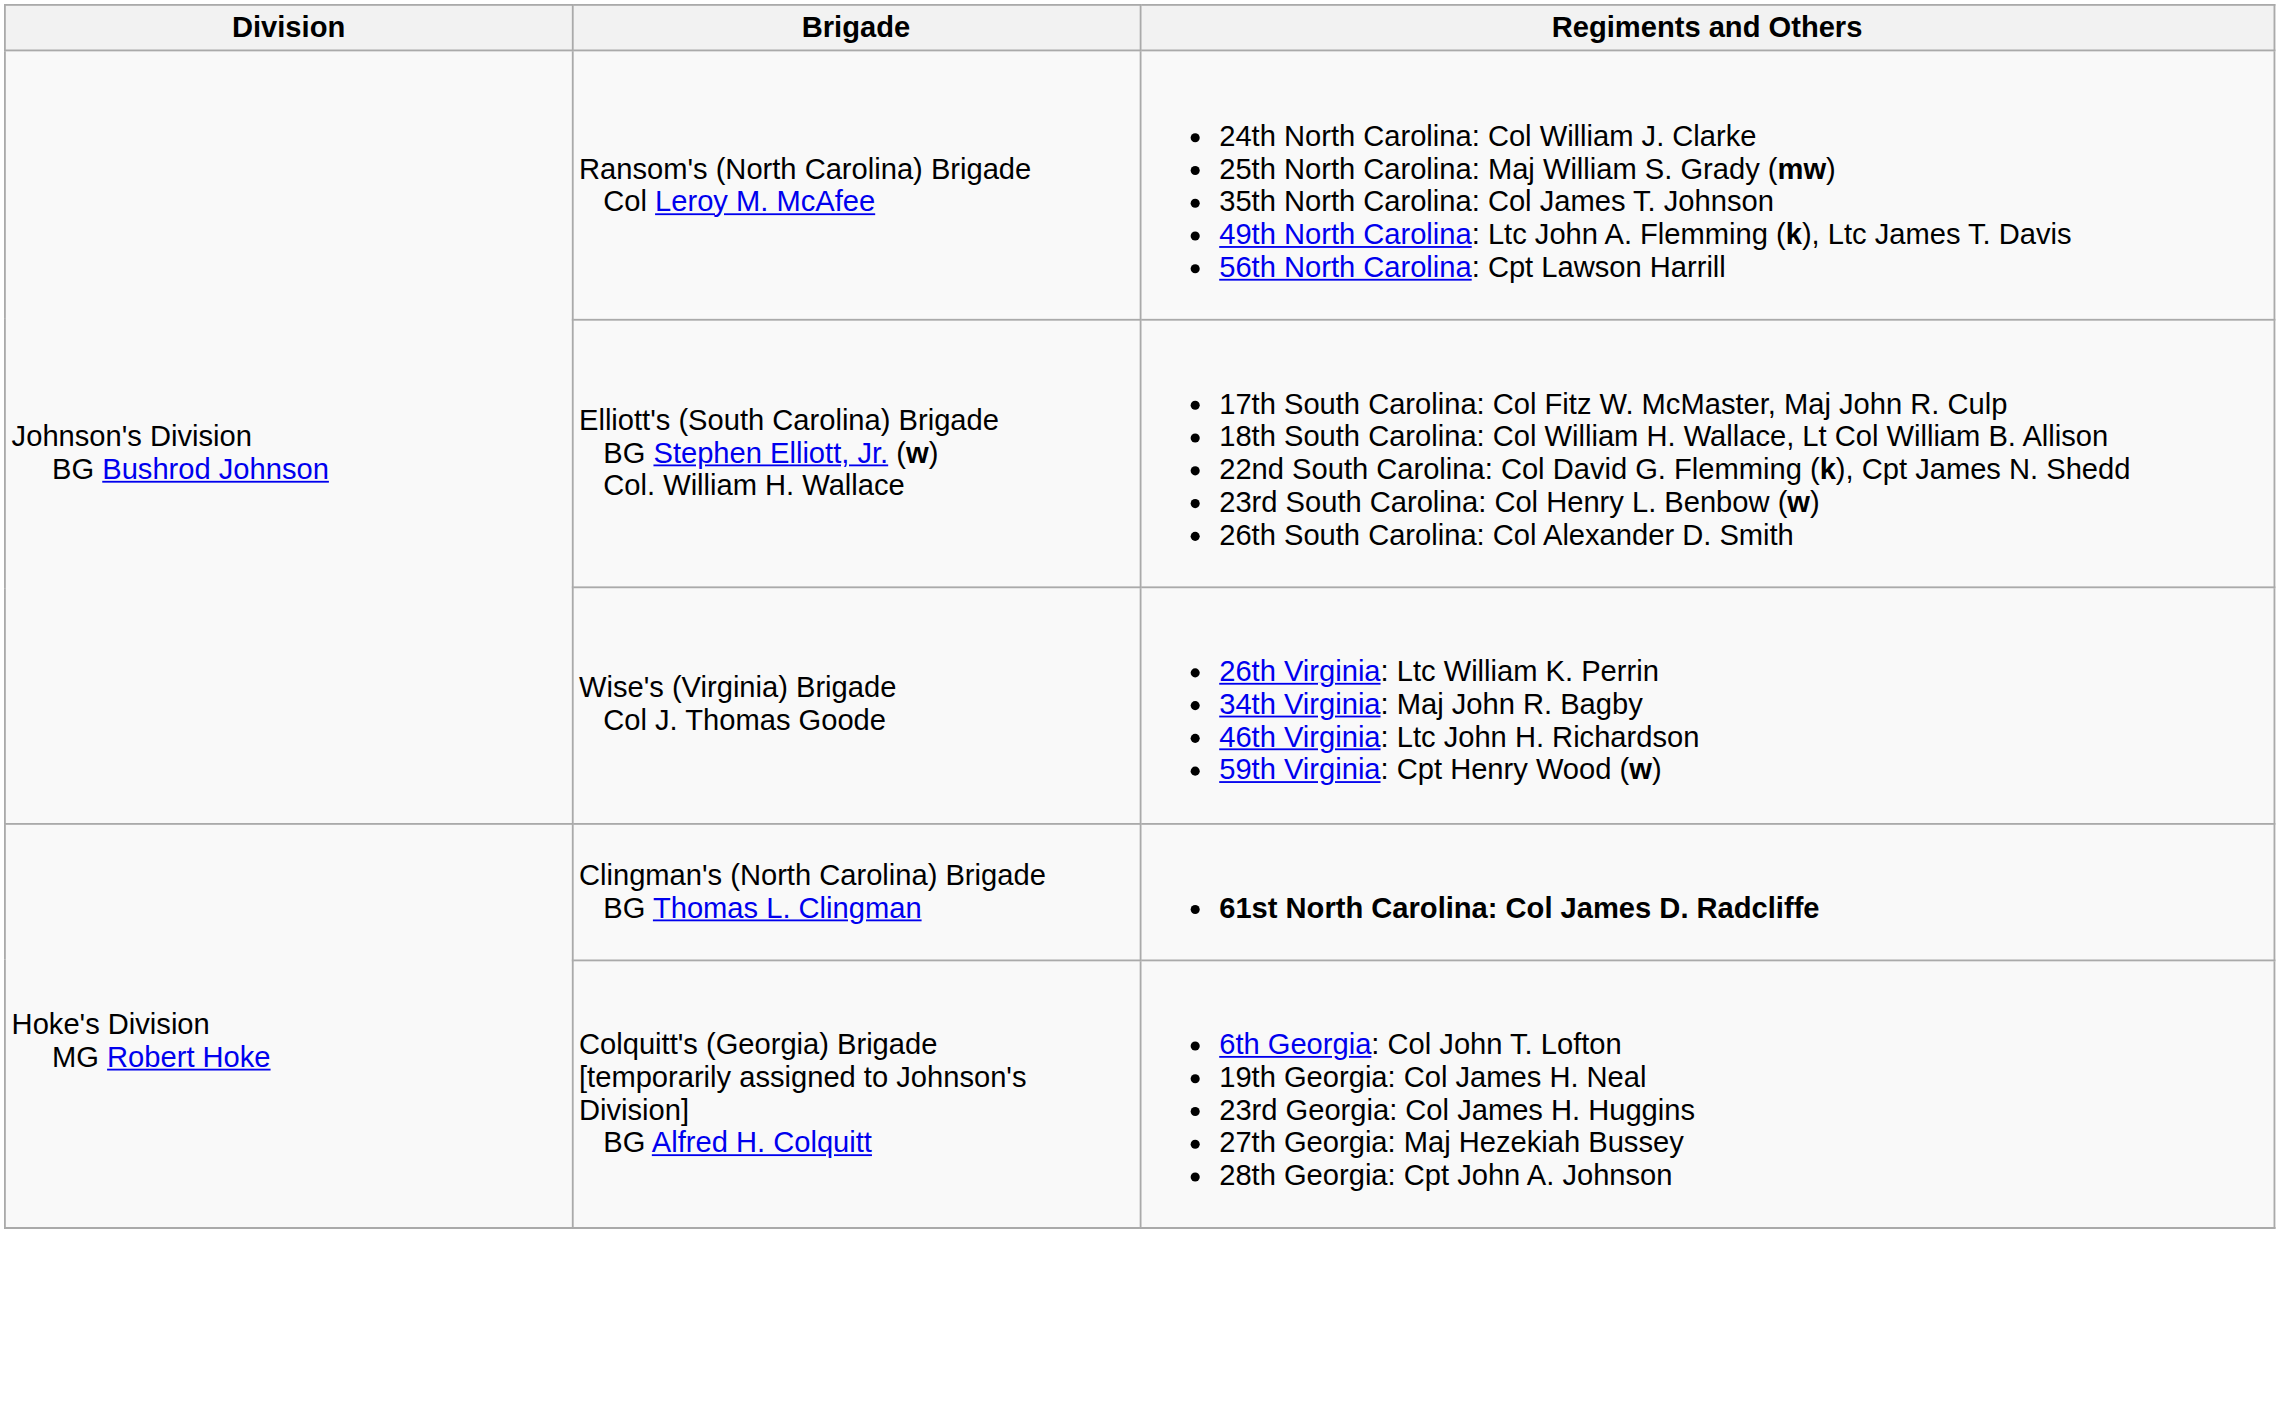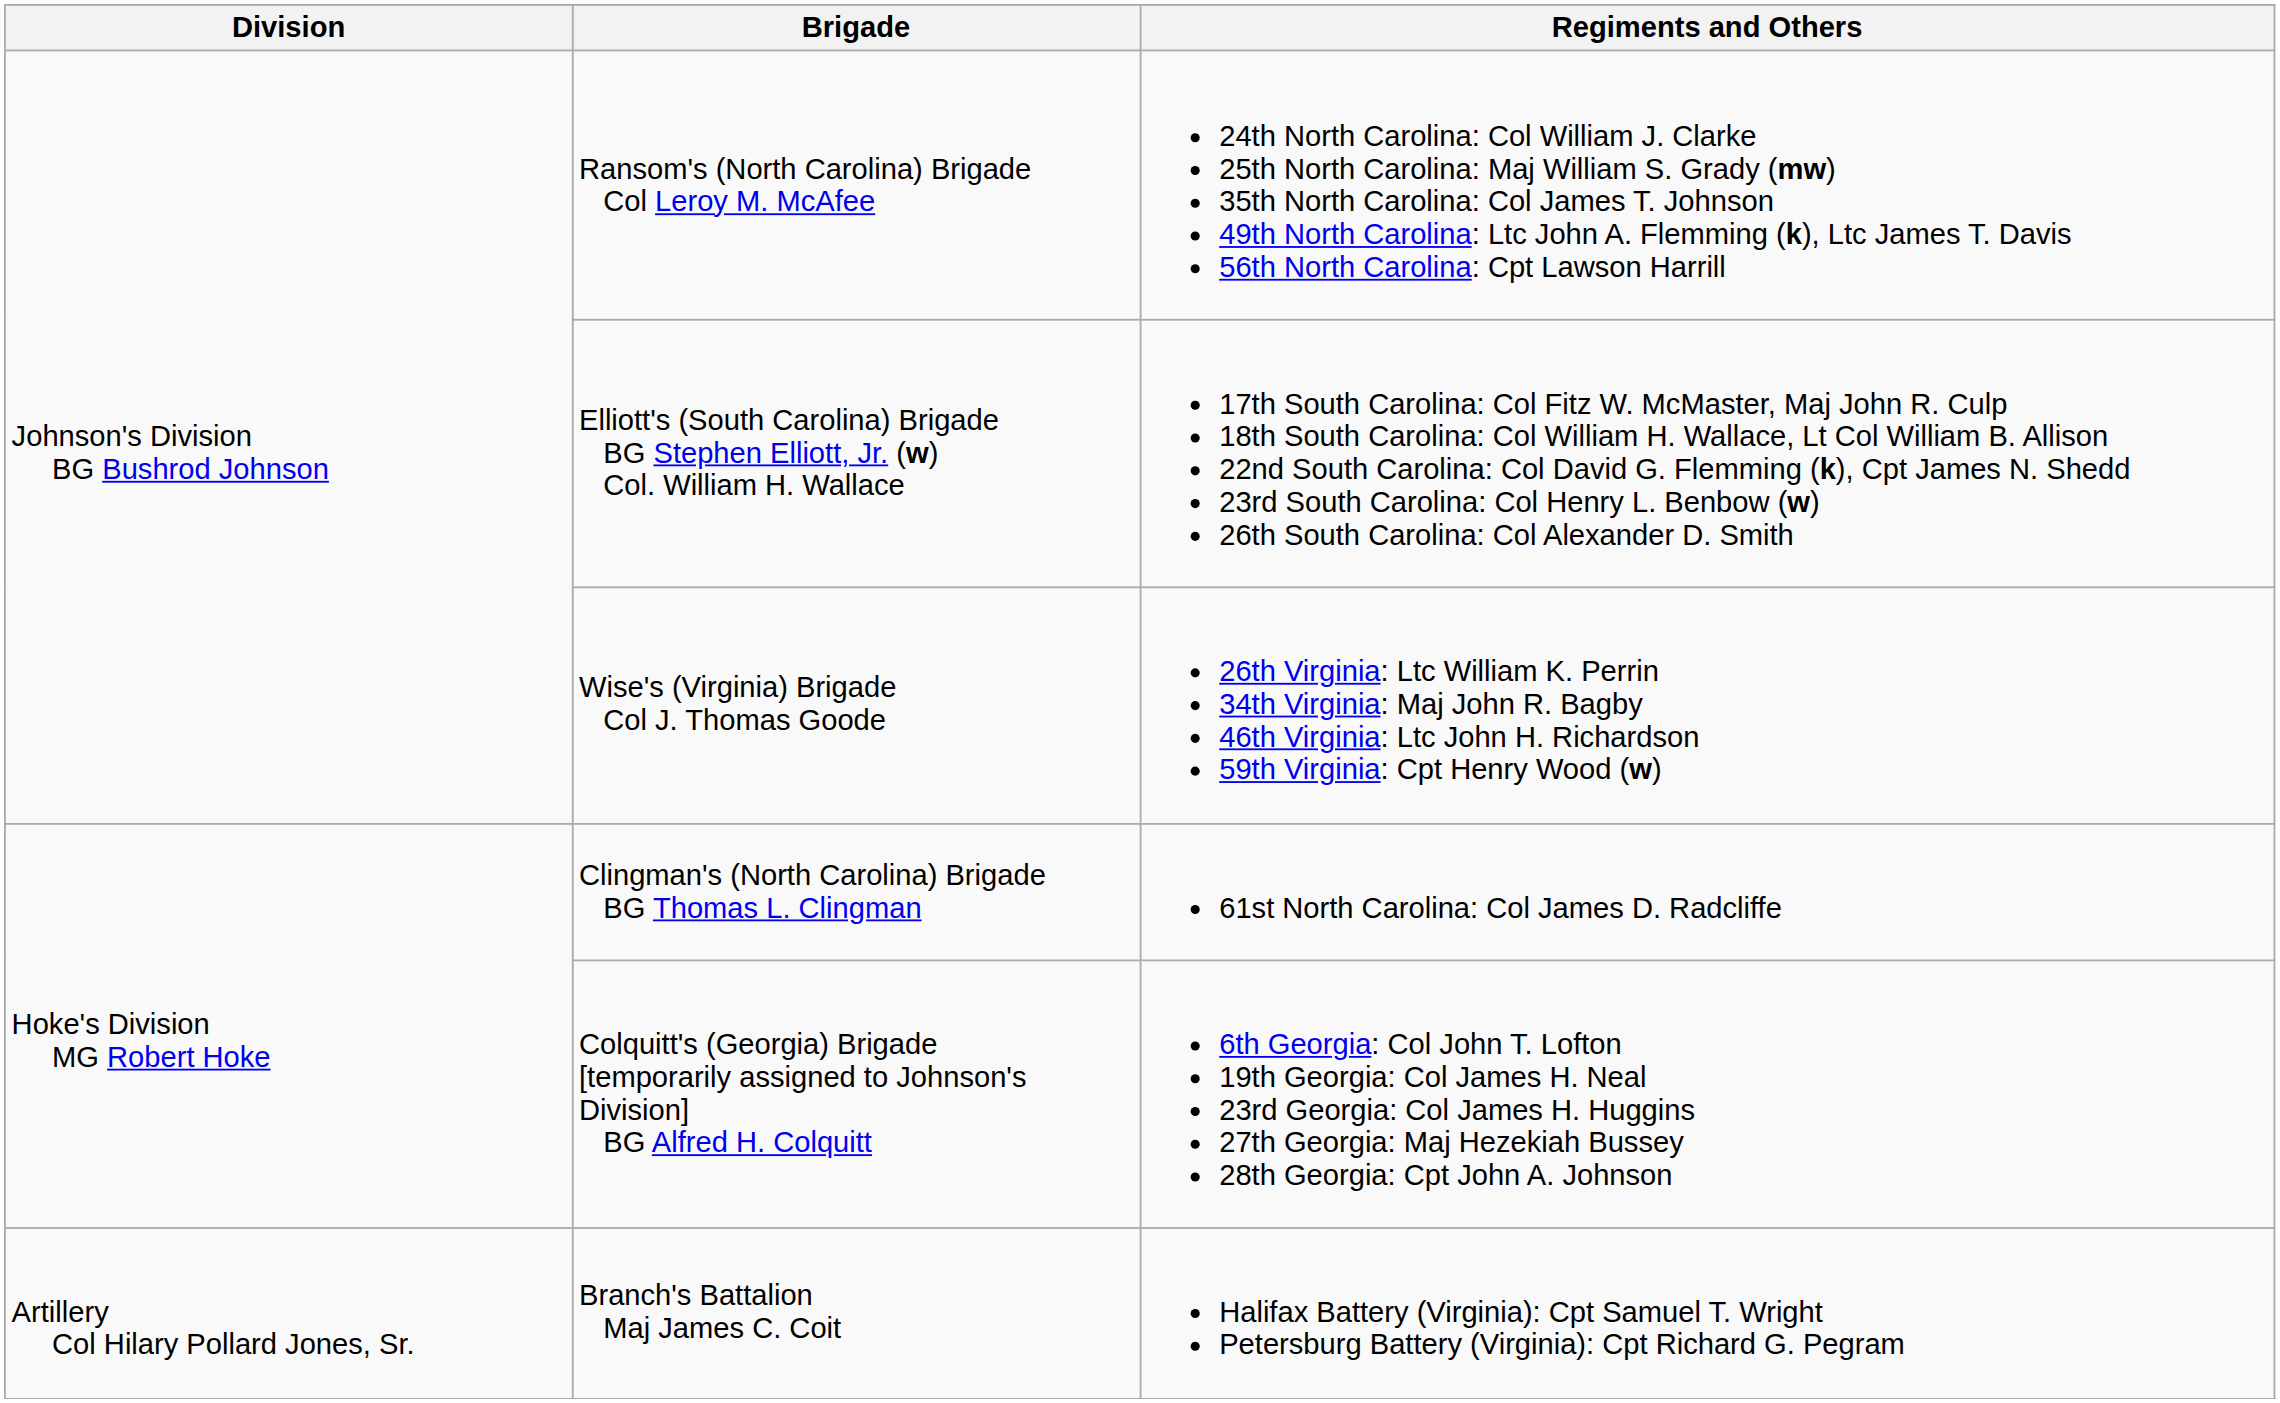Clingman's (North Carolina) Brigade BG Thomas L. Clingman | Regiments and Others: bold -> normal
+ row: Artillery Col Hilary Pollard Jones, Sr. | Branch's Battalion Maj James C. Coit | Halifax Battery (Virginia): Cpt Samuel T. Wright Petersburg Battery (Virginia): Cpt Richard G. Pegram
